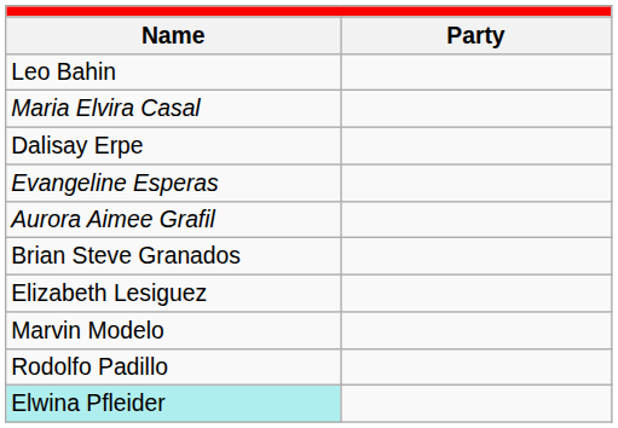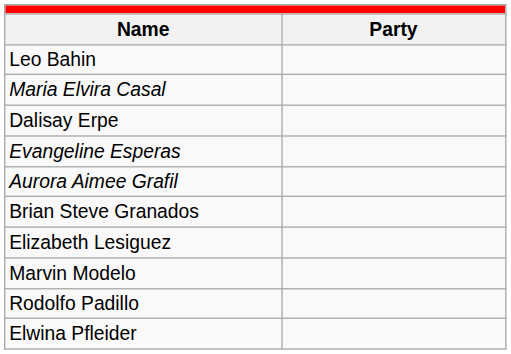Elwina Pfleider | column 1: paleturquoise background -> no background
